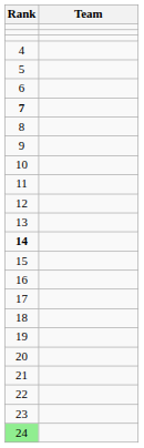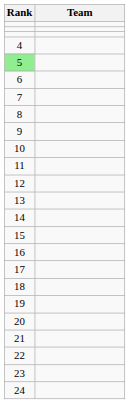row 6 | Rank: no background -> lightgreen background
row 8 | Rank: bold -> normal
row 15 | Rank: bold -> normal
row 25 | Rank: lightgreen background -> no background
